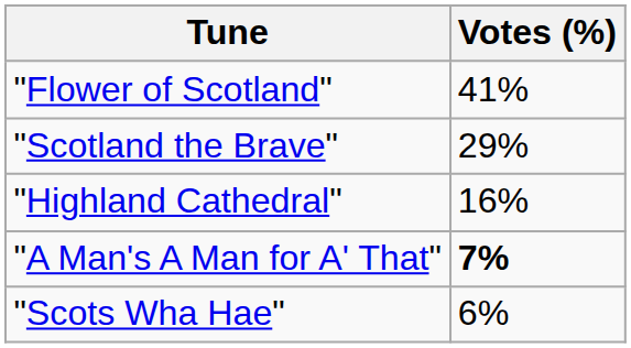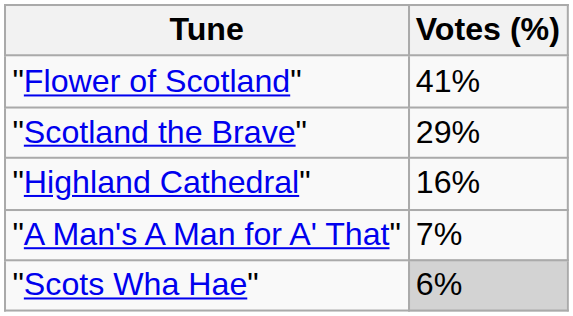"A Man's A Man for A' That" | Votes (%): bold -> normal
"Scots Wha Hae" | Votes (%): no background -> lightgrey background
